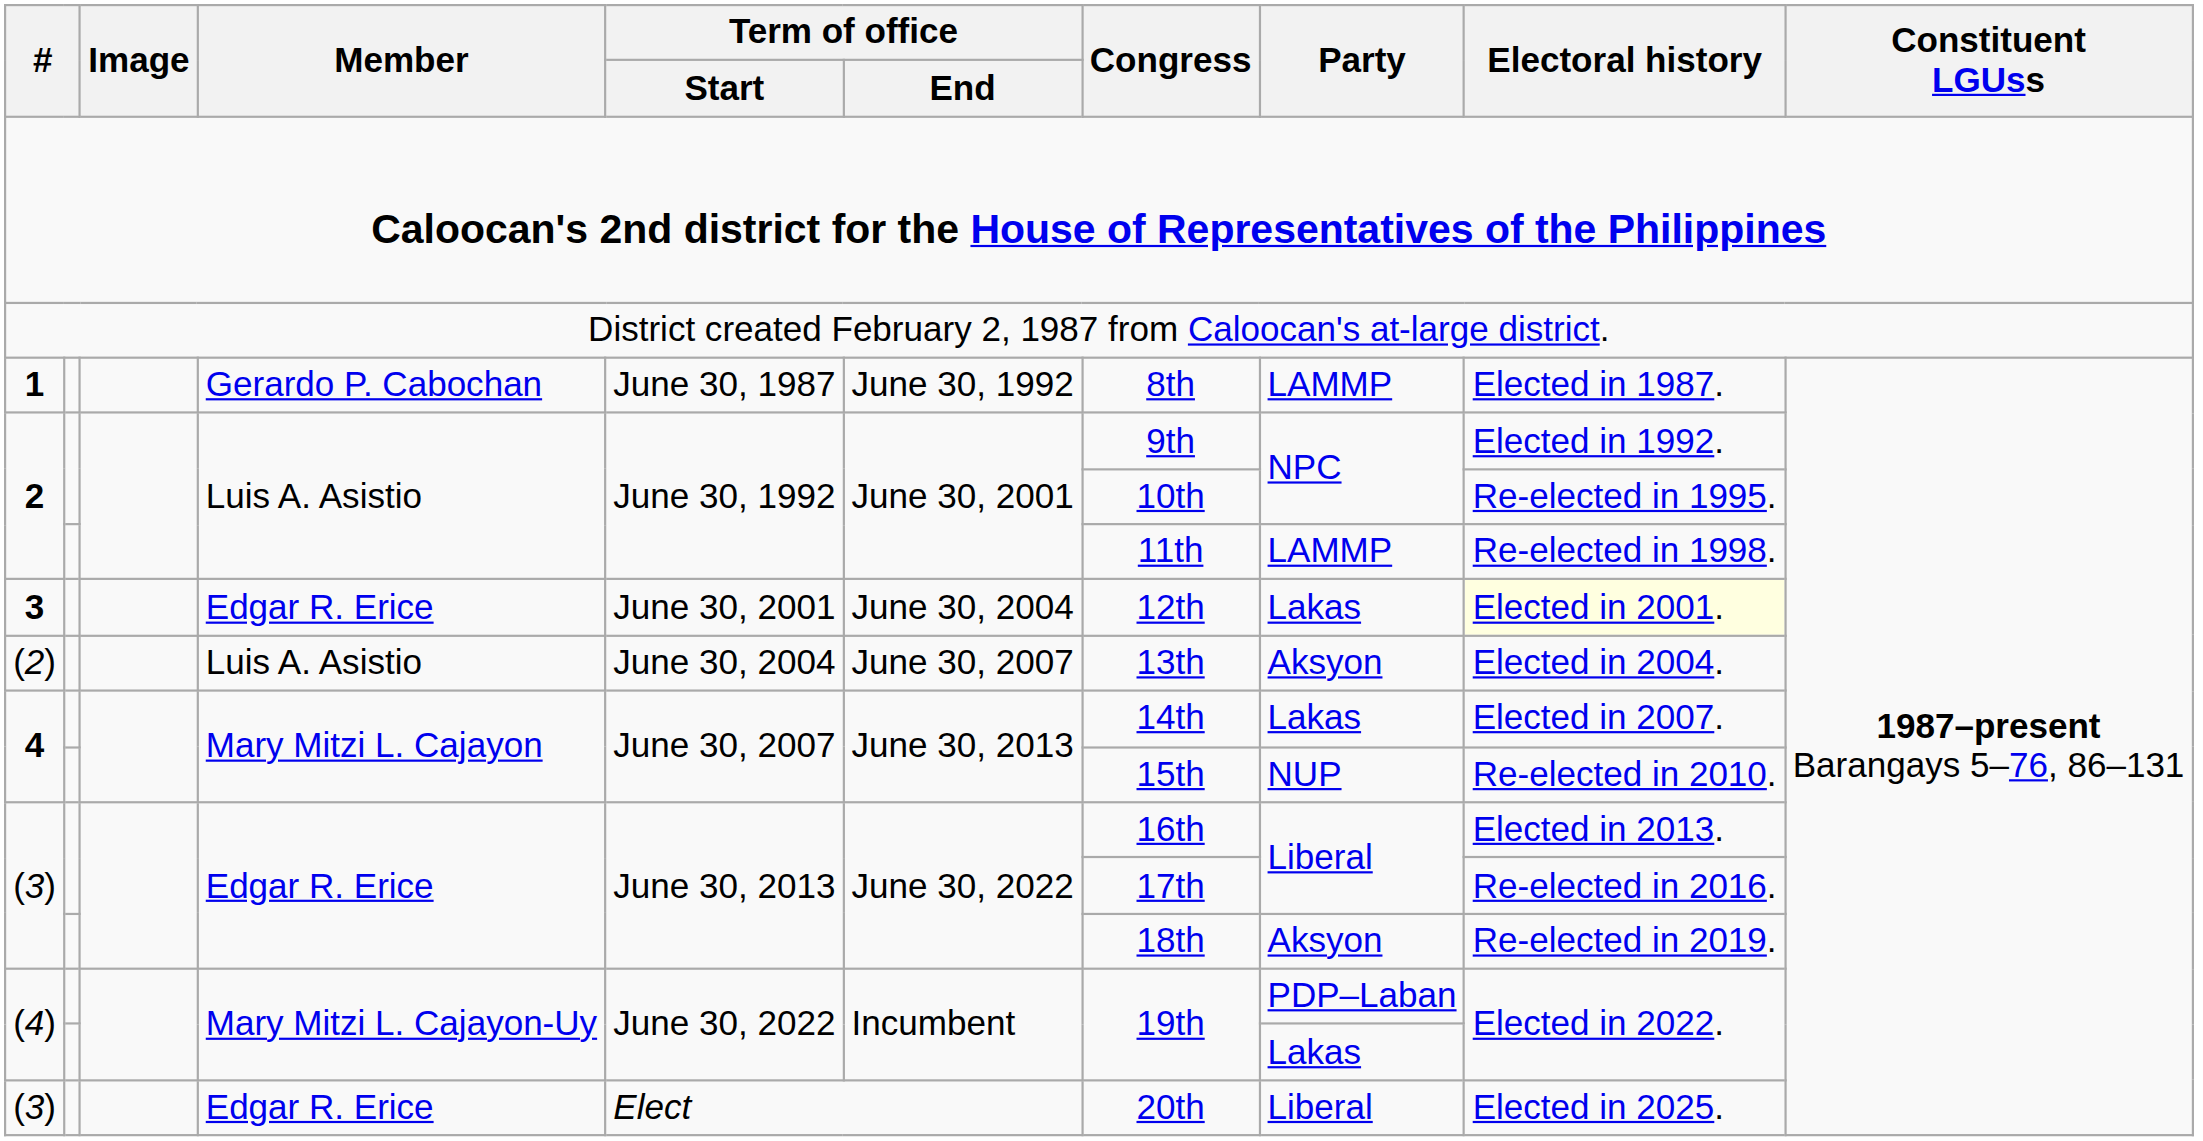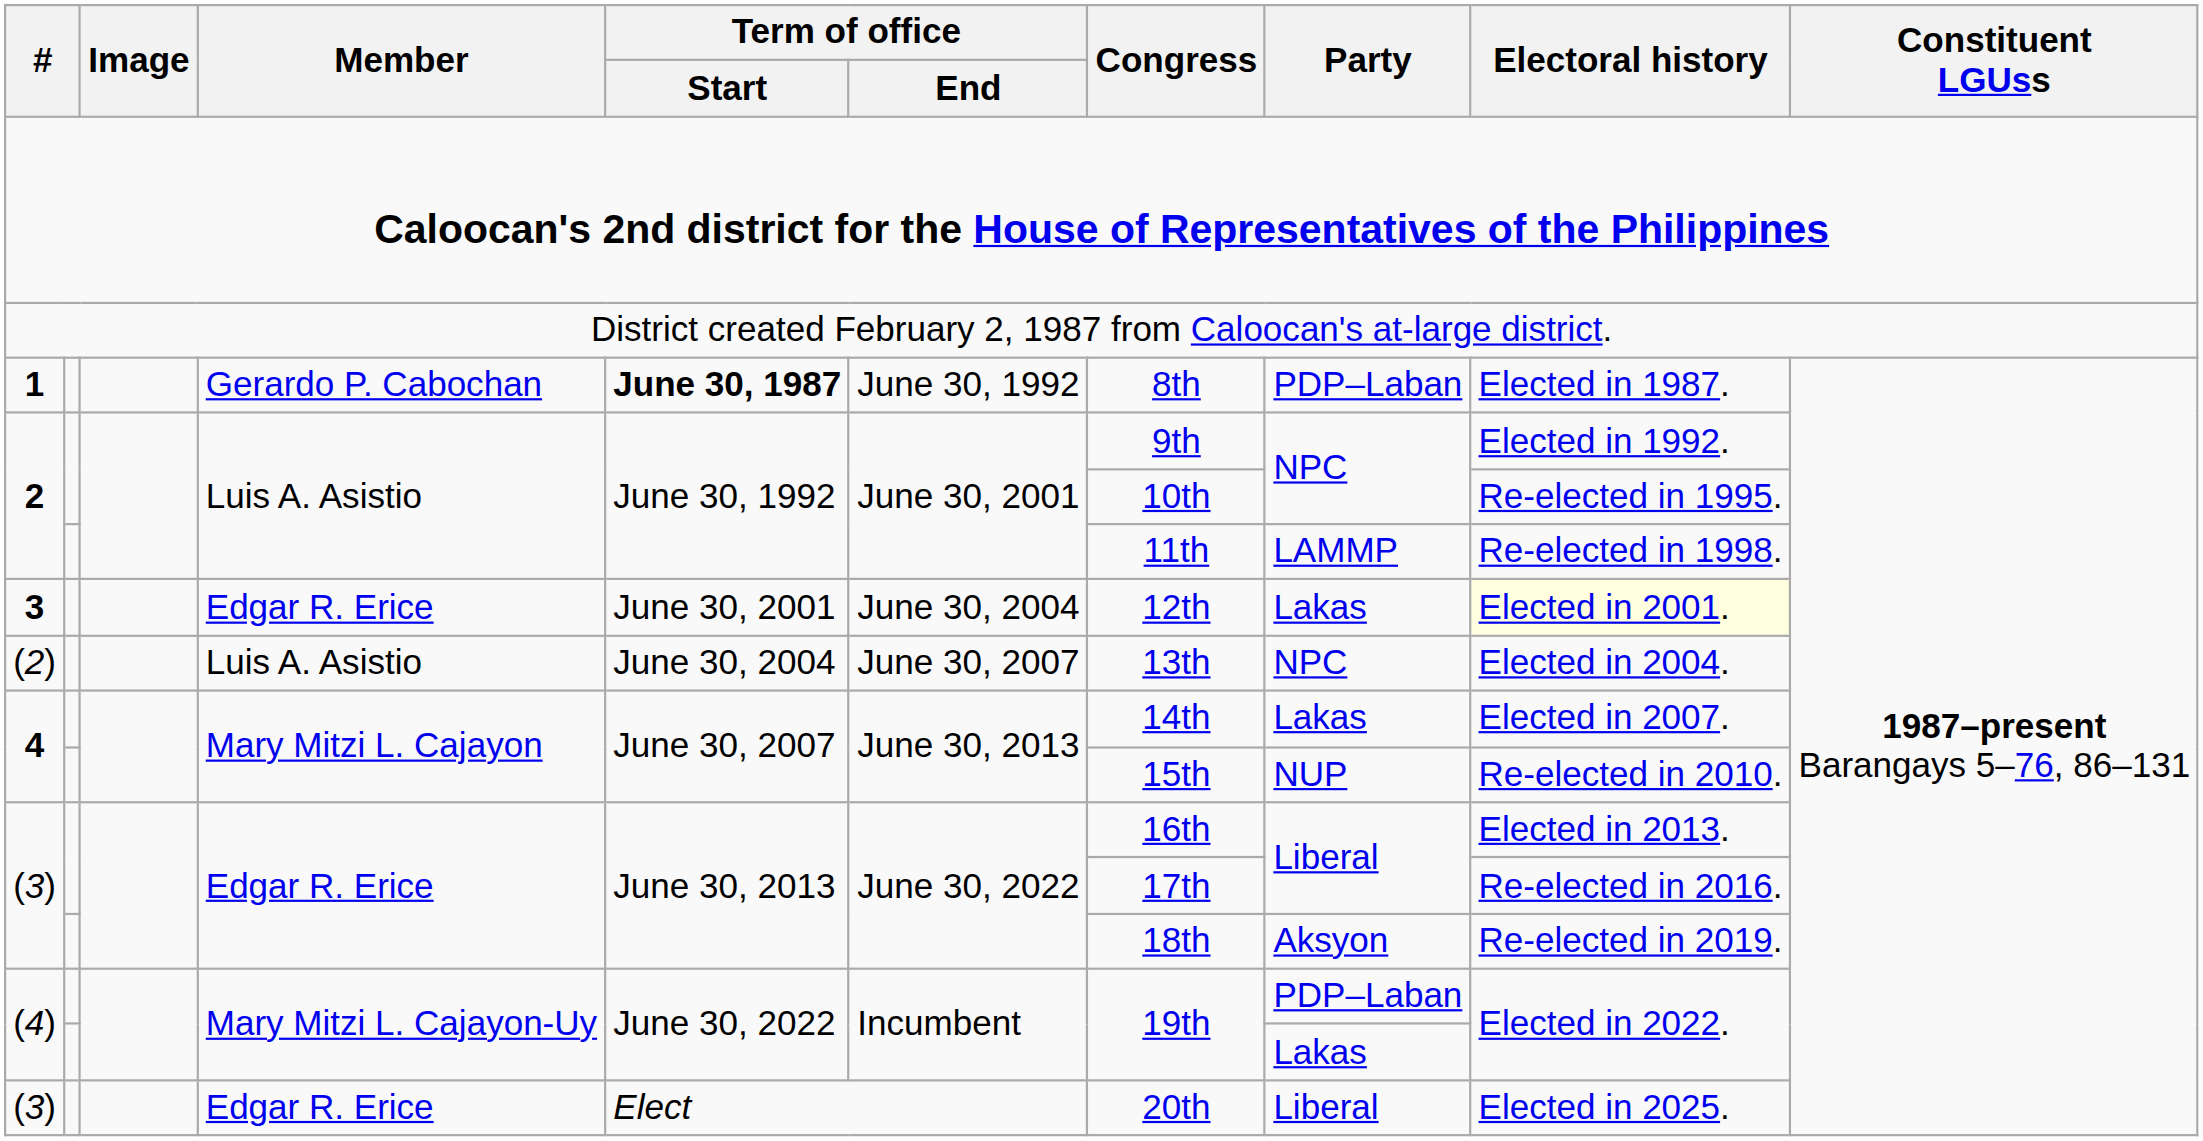1 | Term of office / Start: normal -> bold
1 | Party: LAMMP -> PDP–Laban
(2) | Party: Aksyon -> NPC
